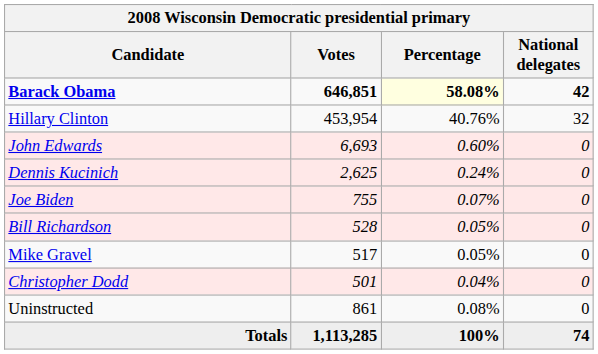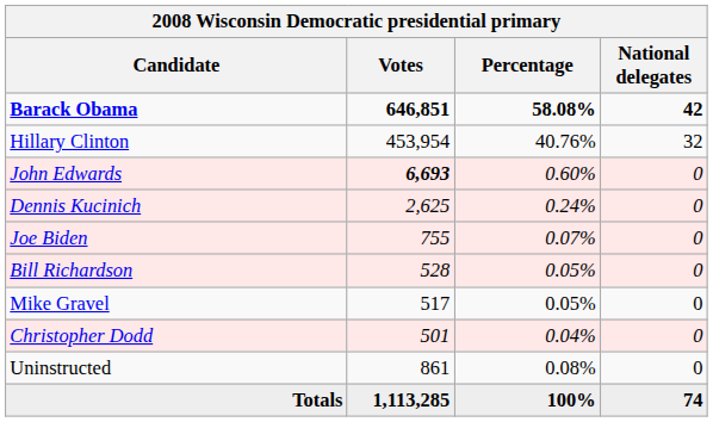Barack Obama | Percentage: lightyellow background -> no background
John Edwards | Votes: normal -> bold
